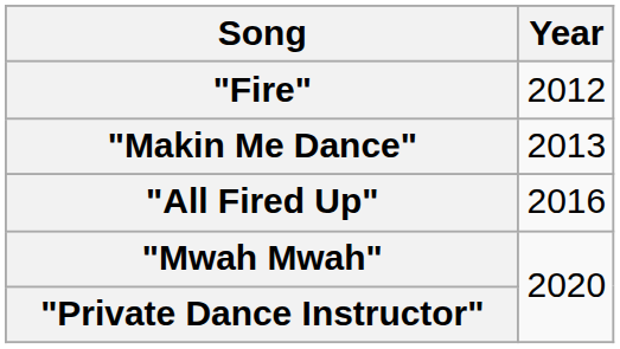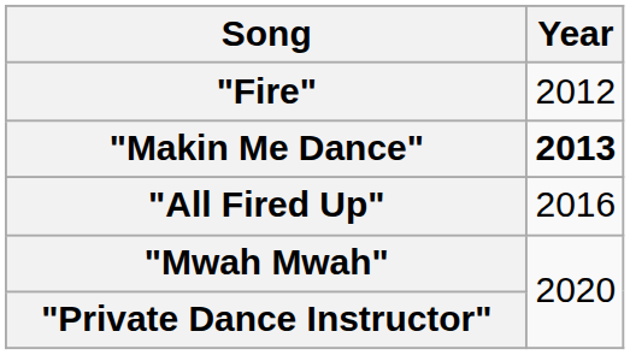"Makin Me Dance" | Year: normal -> bold
